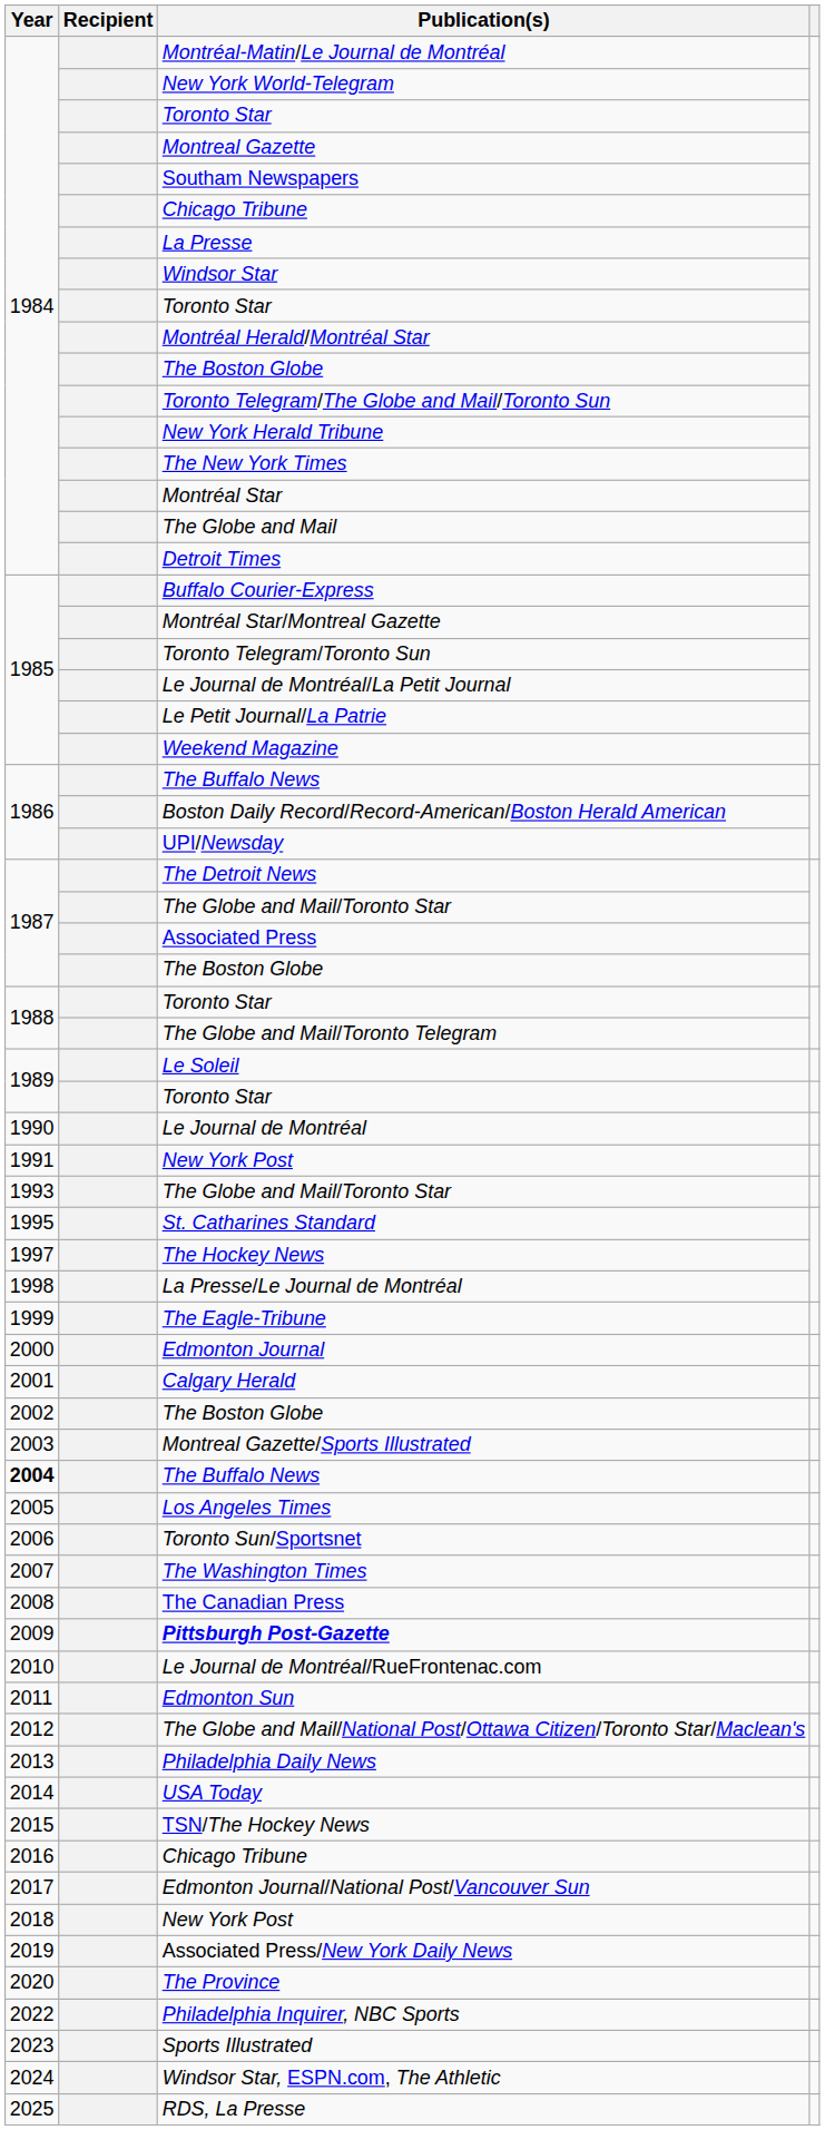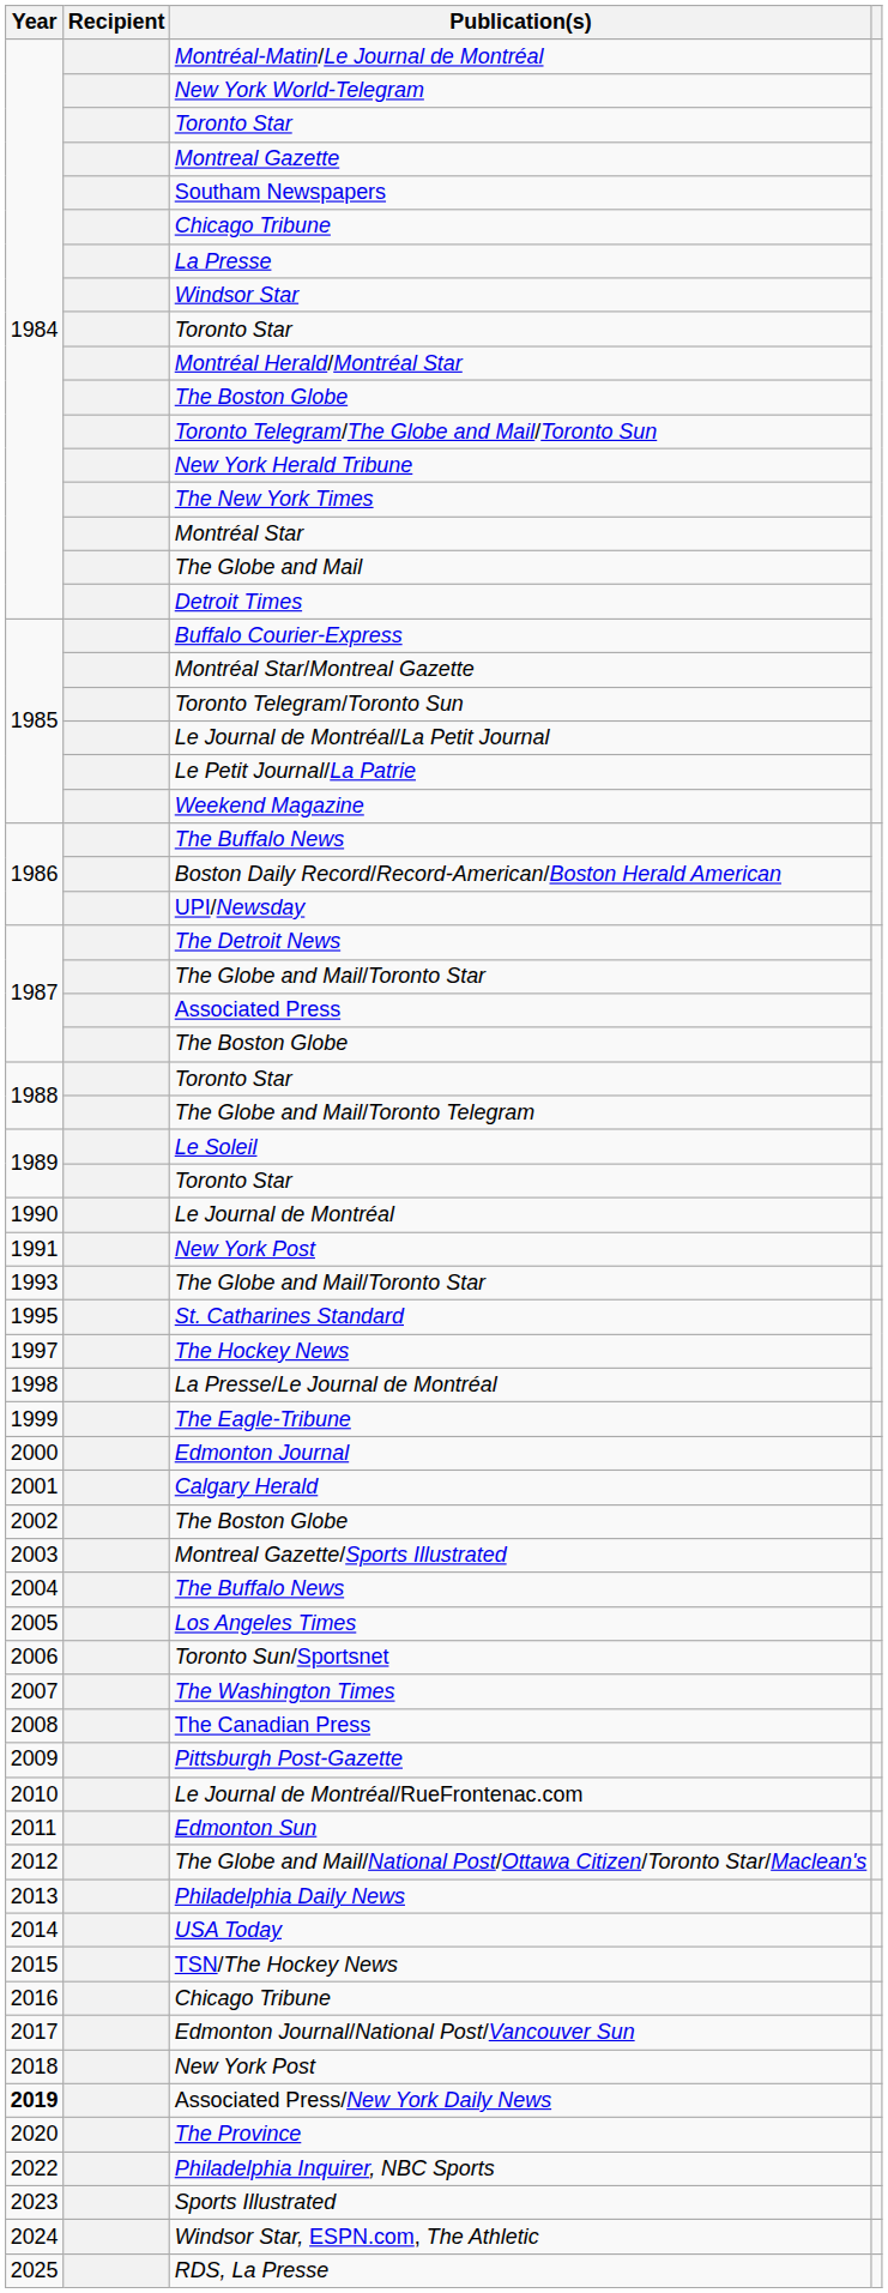2004 / The Buffalo News | Year: bold -> normal
Pittsburgh Post-Gazette | Publication(s): bold -> normal
Associated Press/New York Daily News | Year: normal -> bold
